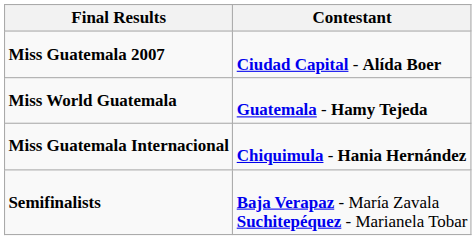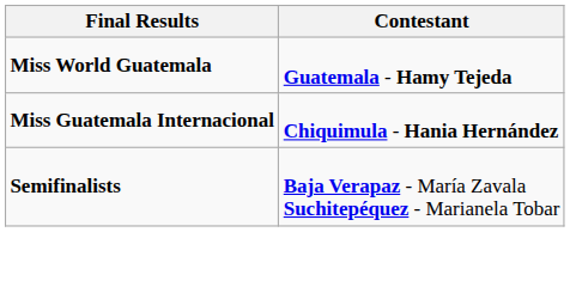- row: Miss Guatemala 2007 | Ciudad Capital - Alída Boer
